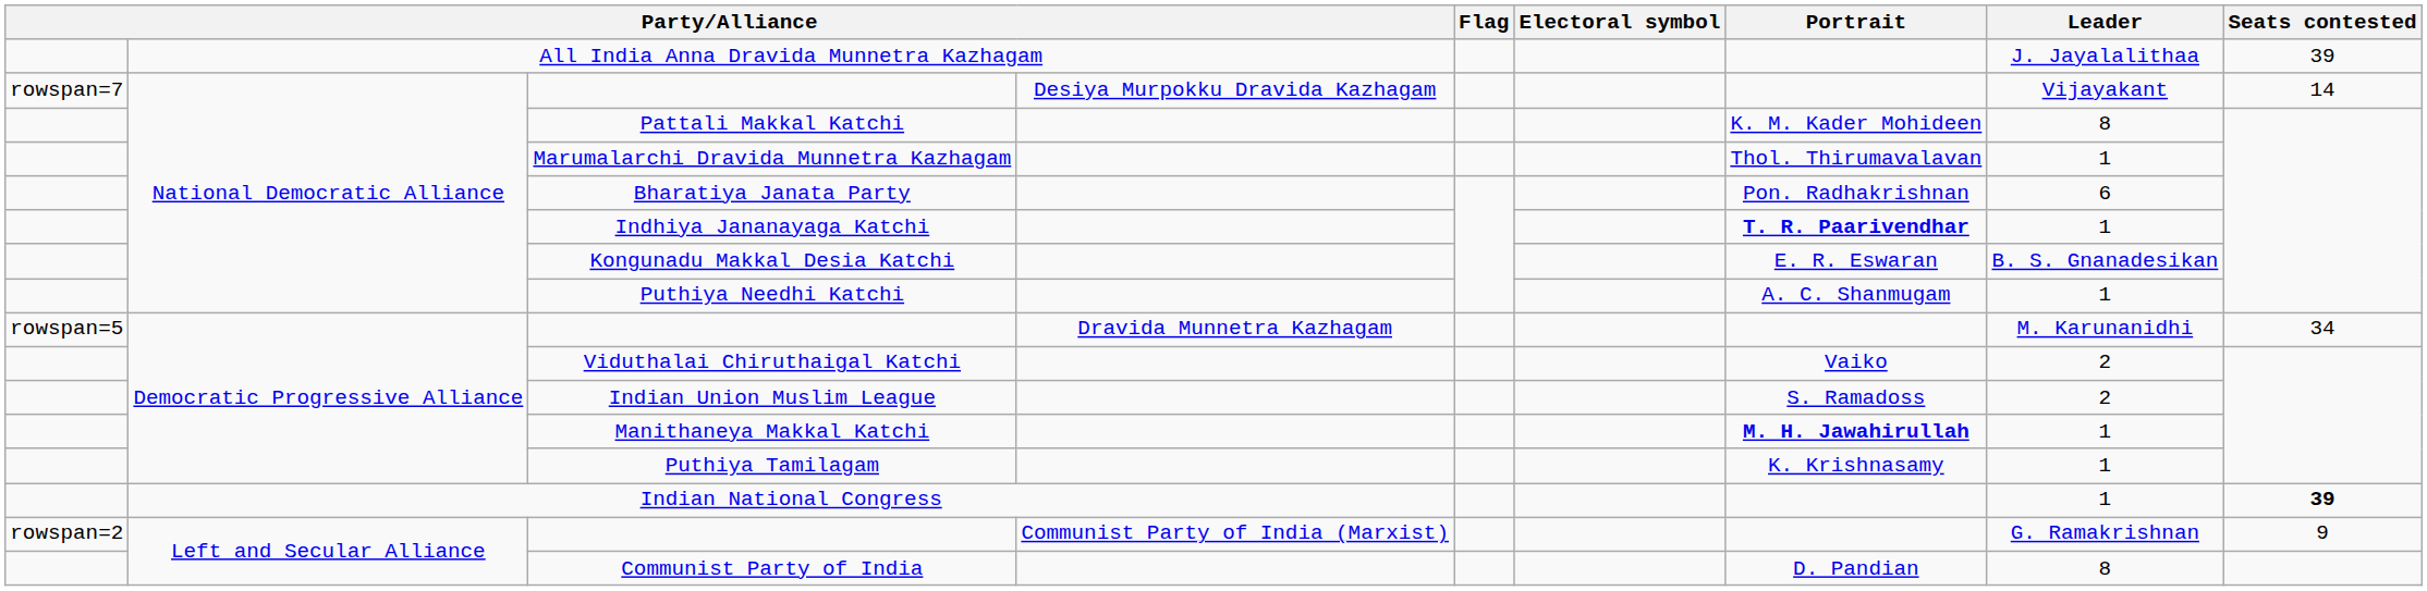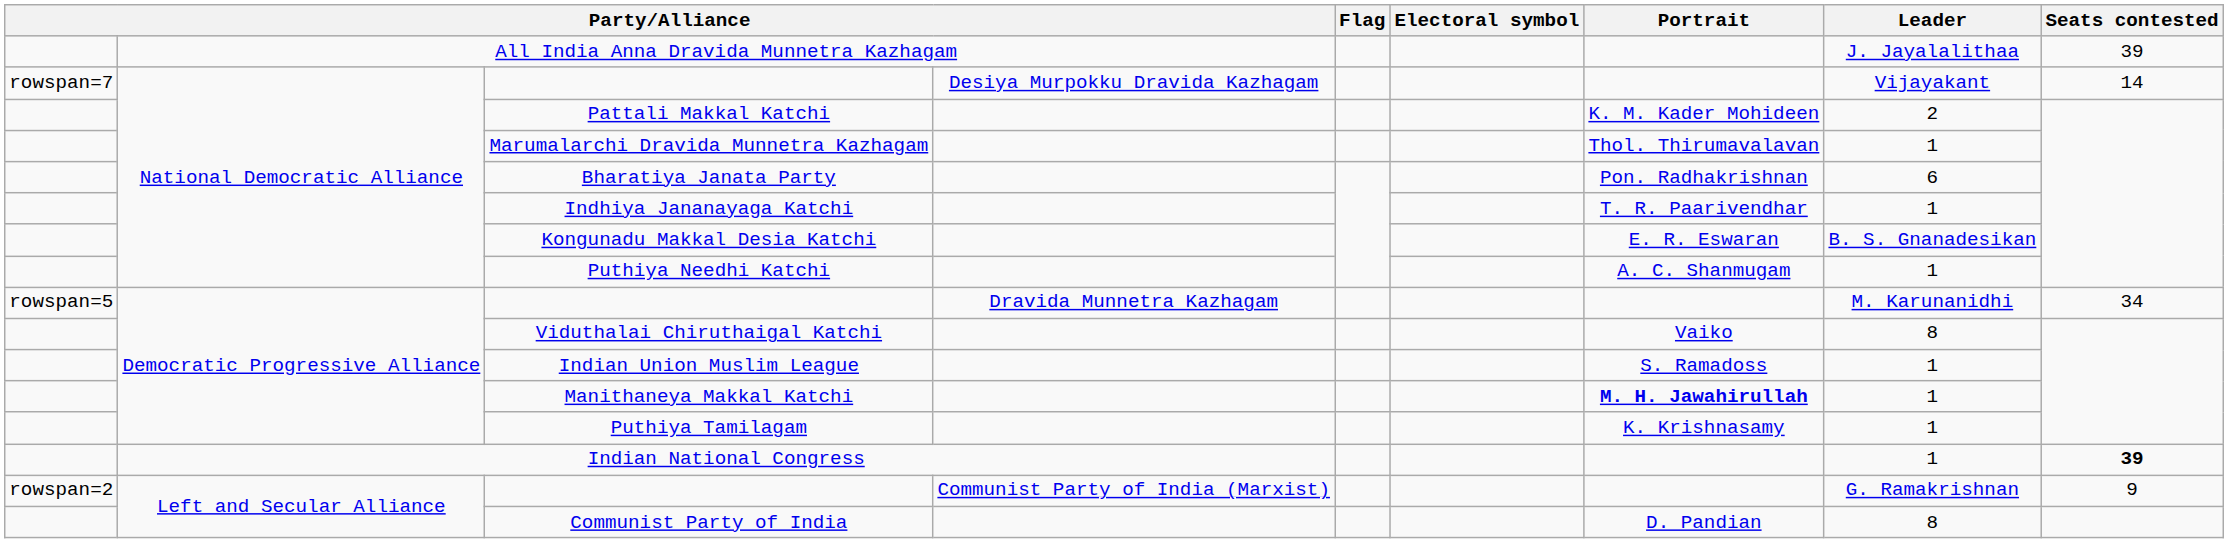Pattali Makkal Katchi | Leader: 8 -> 2
Indhiya Jananayaga Katchi | Portrait: bold -> normal
Viduthalai Chiruthaigal Katchi | Leader: 2 -> 8
Indian Union Muslim League | Leader: 2 -> 1
